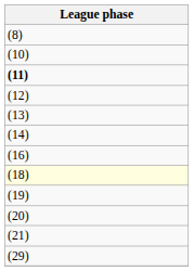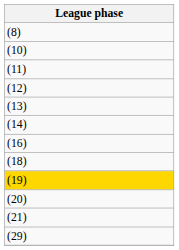row 4 | column 1: bold -> normal
row 9 | column 1: lightyellow background -> no background
row 10 | column 1: no background -> gold background
